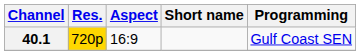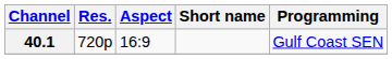40.1 | Res.: gold background -> no background
